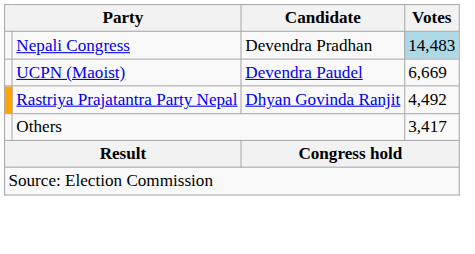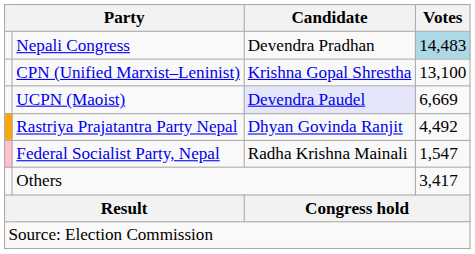+ row: CPN (Unified Marxist–Leninist) | Krishna Gopal Shrestha | 13,100
UCPN (Maoist) | Candidate: no background -> lavender background
+ row: Federal Socialist Party, Nepal | Radha Krishna Mainali | 1,547
